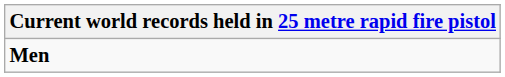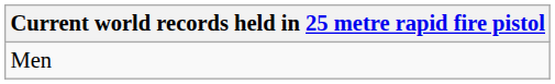Men | column 1: bold -> normal
